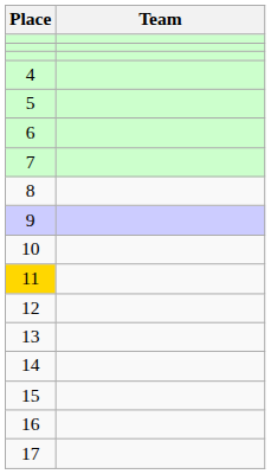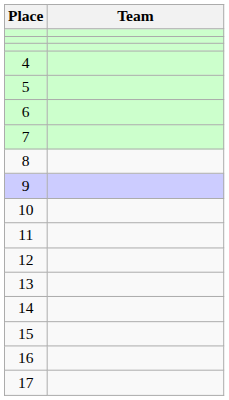row 12 | Place: gold background -> no background
